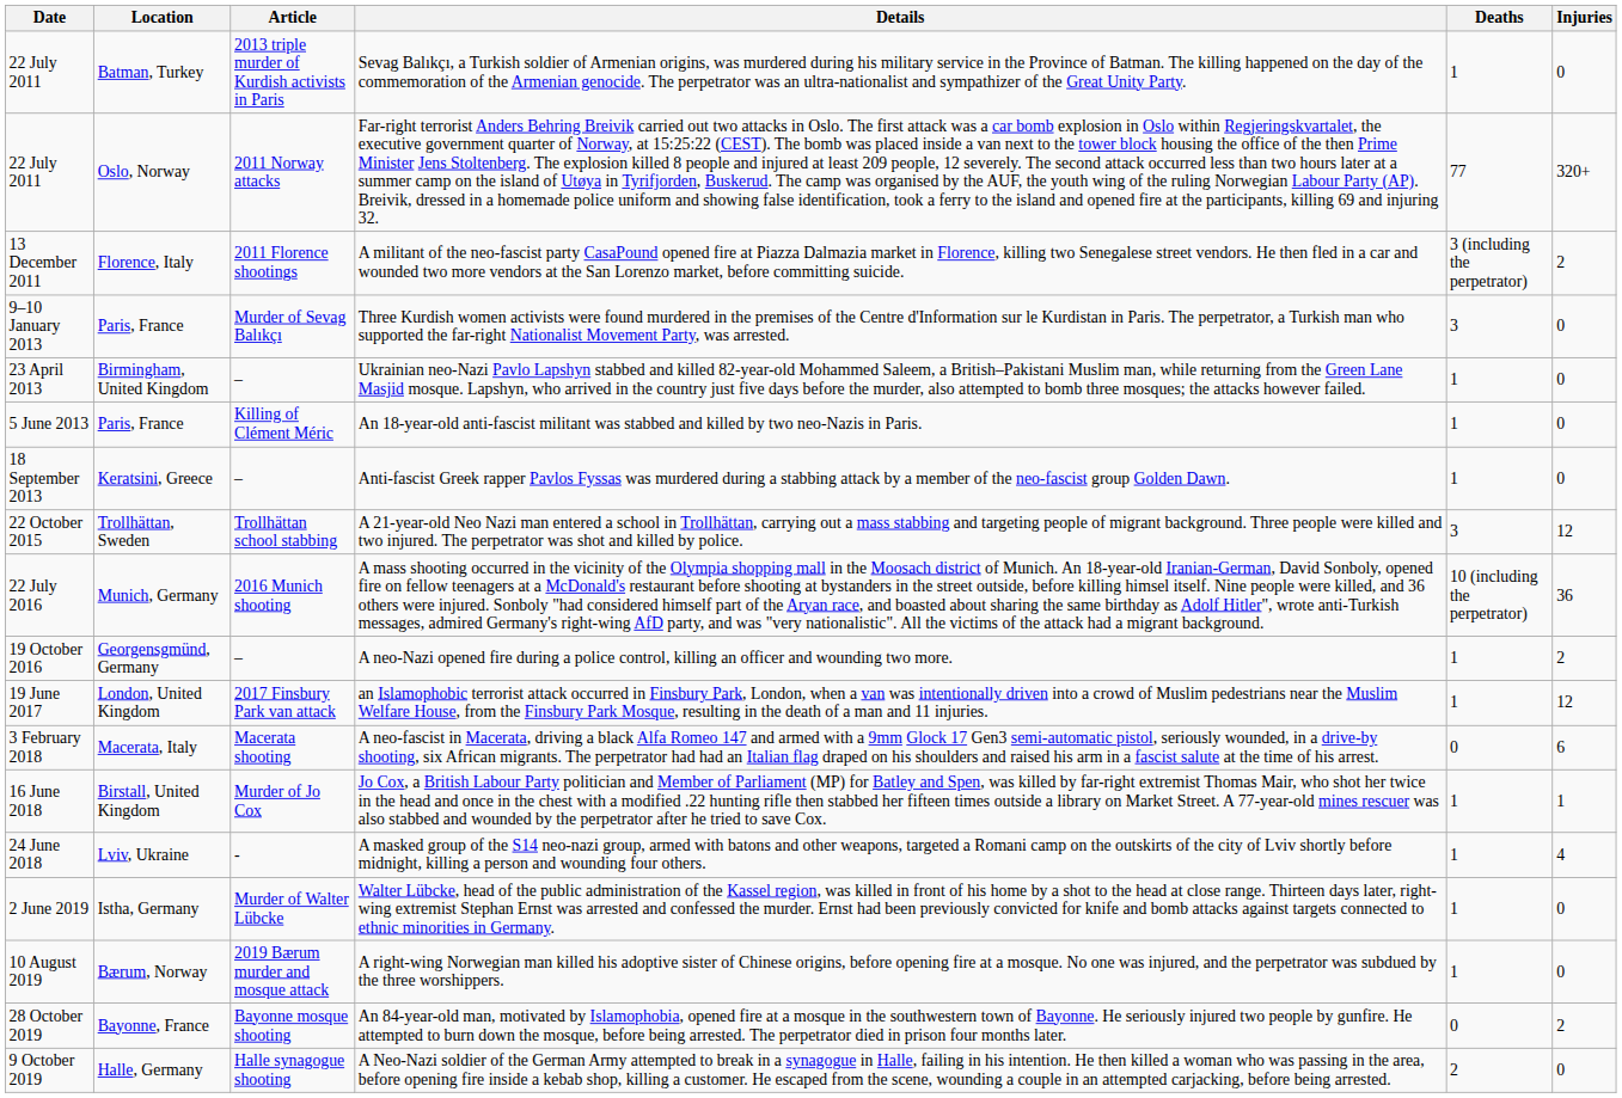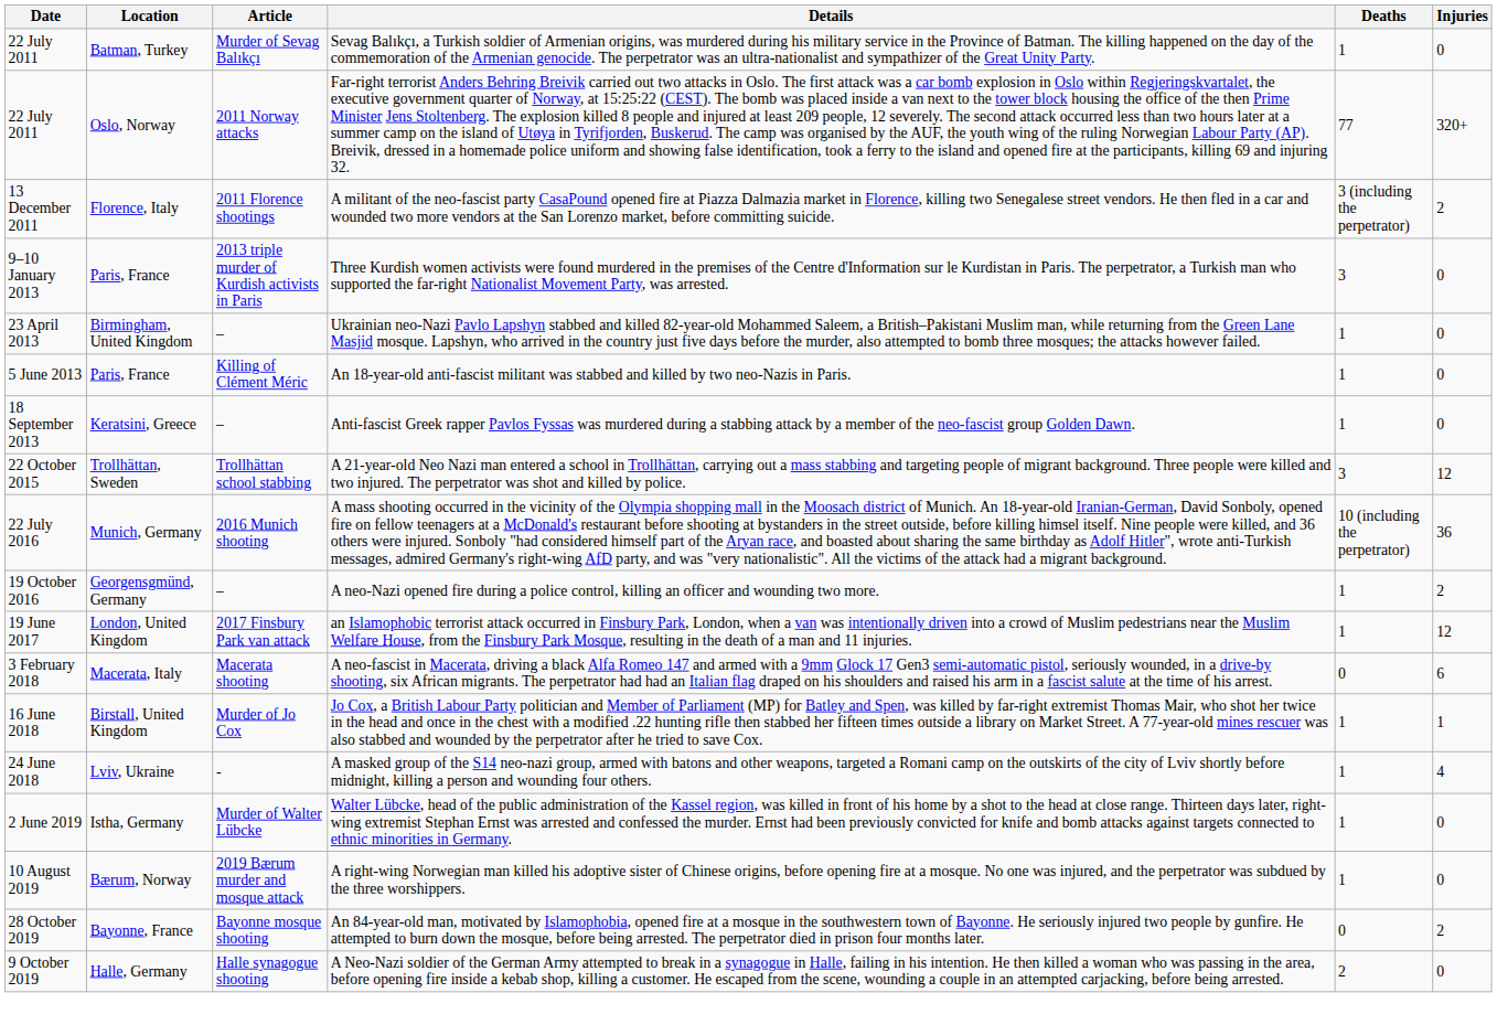row 2 | Article: 2013 triple murder of Kurdish activists in Paris -> Murder of Sevag Balıkçı
row 5 | Article: Murder of Sevag Balıkçı -> 2013 triple murder of Kurdish activists in Paris
